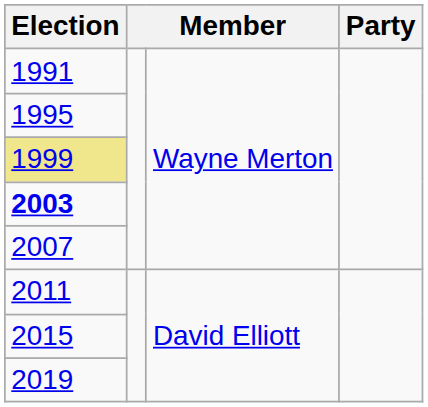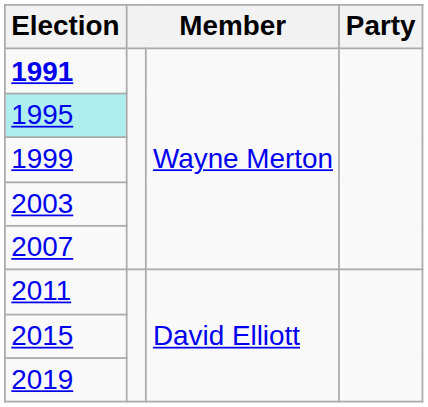1991 | Election: normal -> bold
1995 | Election: no background -> paleturquoise background
1999 | Election: khaki background -> no background
2003 | Election: bold -> normal
